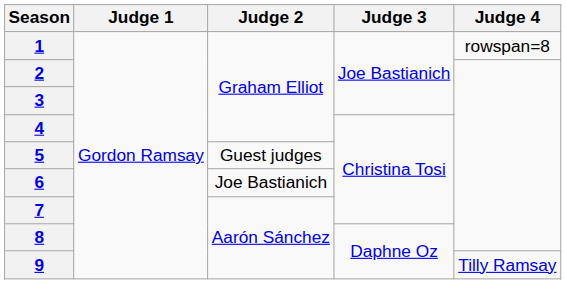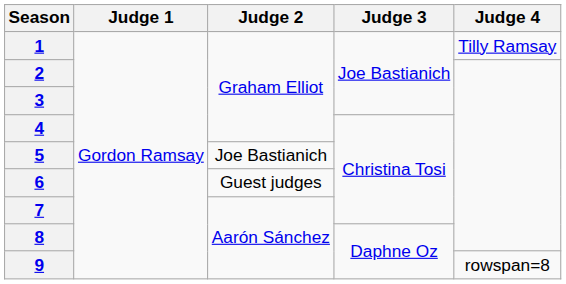1 | Judge 4: rowspan=8 -> Tilly Ramsay
5 | Judge 2: Guest judges -> Joe Bastianich
6 | Judge 2: Joe Bastianich -> Guest judges
9 | Judge 4: Tilly Ramsay -> rowspan=8
